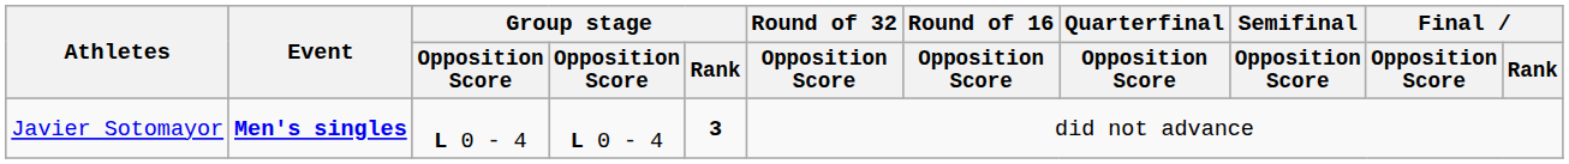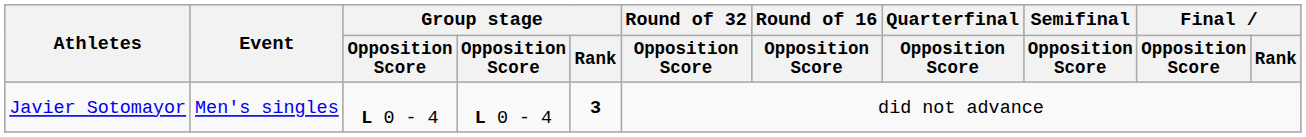Javier Sotomayor | Event: bold -> normal
